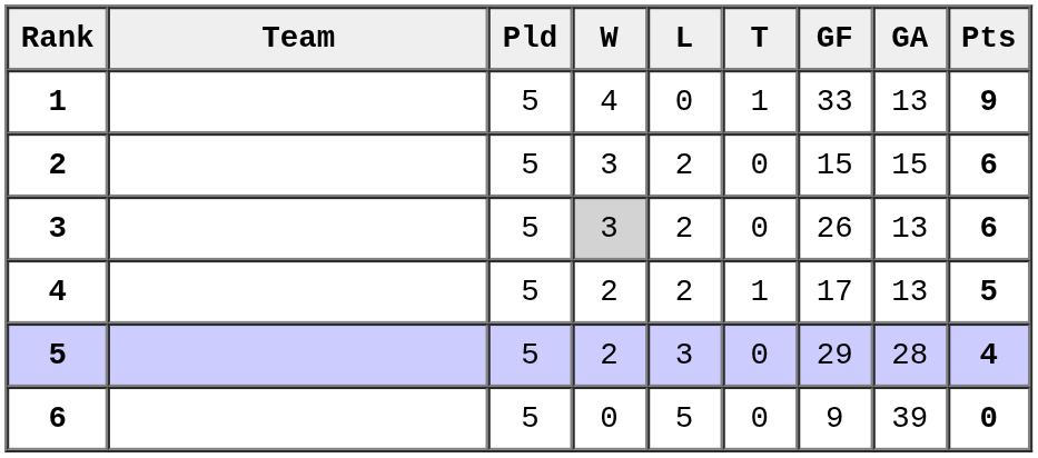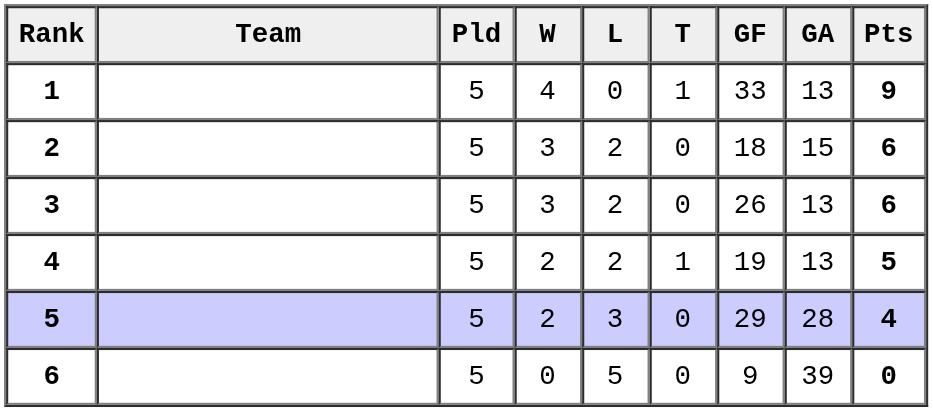row 3 | GF: 15 -> 18
row 4 | W: lightgrey background -> no background
row 5 | GF: 17 -> 19
